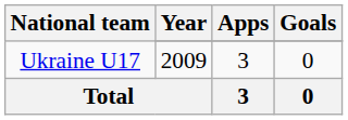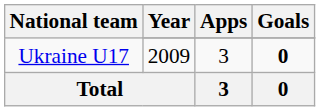2009 | Goals: normal -> bold
